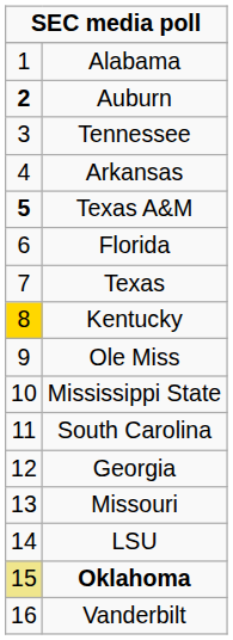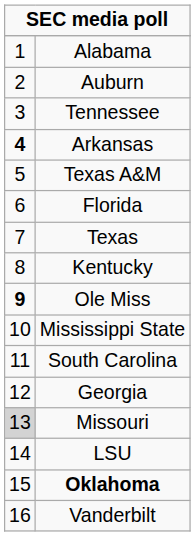Auburn | column 1: bold -> normal
Arkansas | column 1: normal -> bold
Texas A&M | column 1: bold -> normal
Kentucky | column 1: gold background -> no background
Ole Miss | column 1: normal -> bold
Missouri | column 1: no background -> lightgrey background
Oklahoma | column 1: khaki background -> no background
